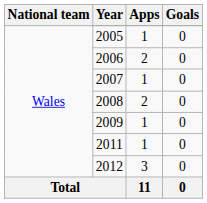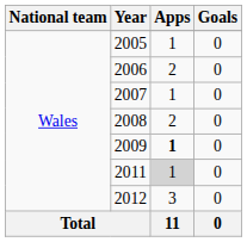2009 | Apps: normal -> bold
2011 | Apps: no background -> lightgrey background
